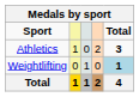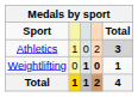Athletics | Total: no background -> lightgrey background
Weightlifting | column 3: normal -> bold
Weightlifting | column 4: normal -> bold
Weightlifting | Total: lightblue background -> no background
